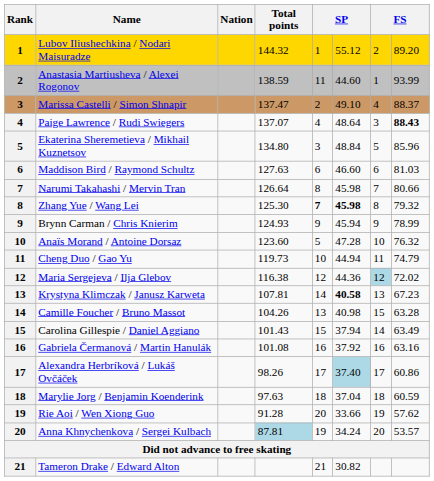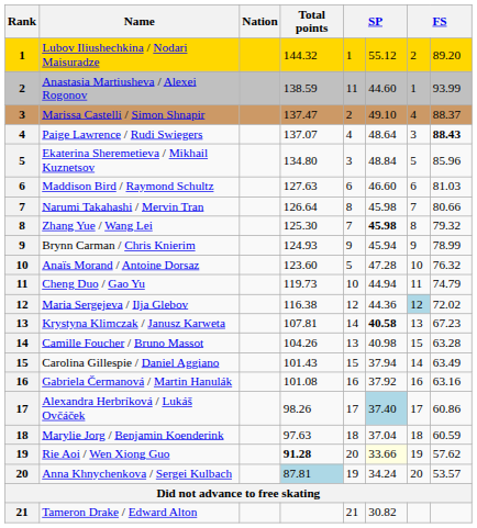Zhang Yue / Wang Lei | column 5: bold -> normal
Rie Aoi / Wen Xiong Guo | Total points: normal -> bold
Rie Aoi / Wen Xiong Guo | column 6: no background -> lightyellow background
